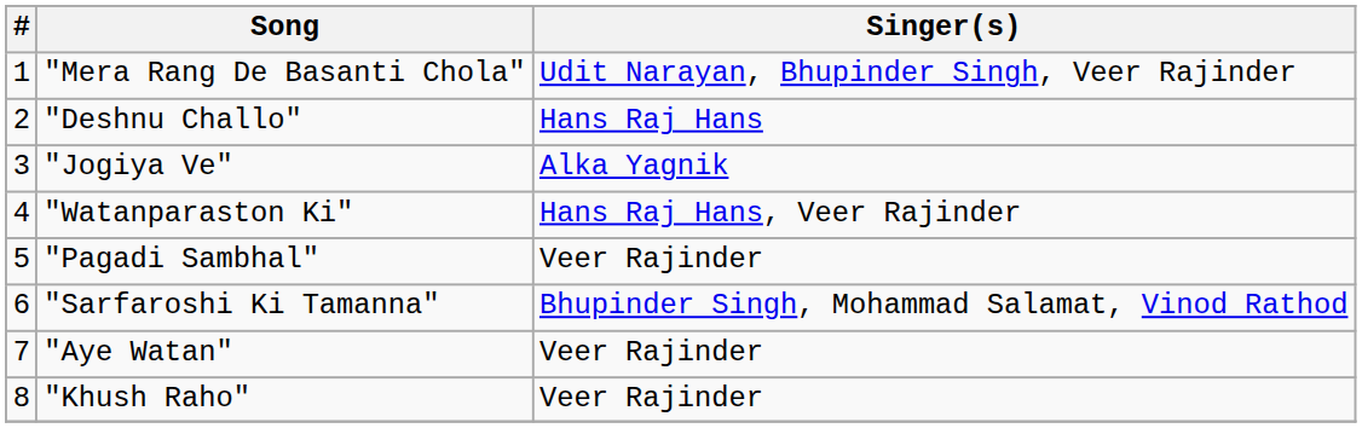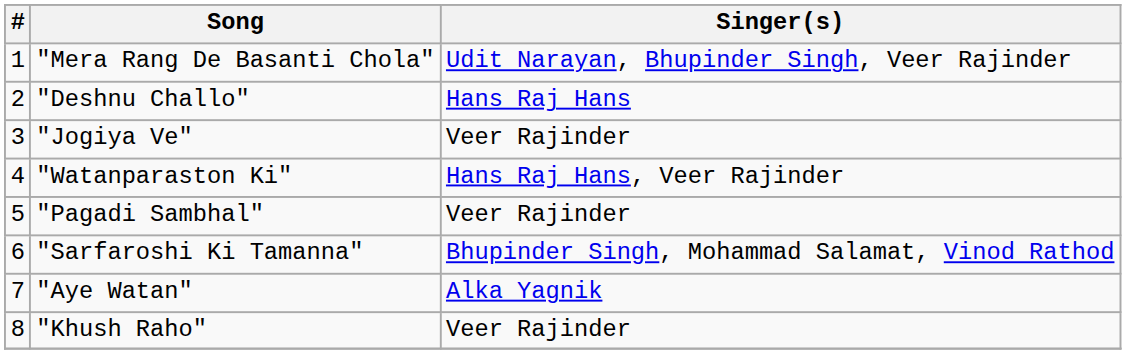"Jogiya Ve" | Singer(s): Alka Yagnik -> Veer Rajinder
"Aye Watan" | Singer(s): Veer Rajinder -> Alka Yagnik
